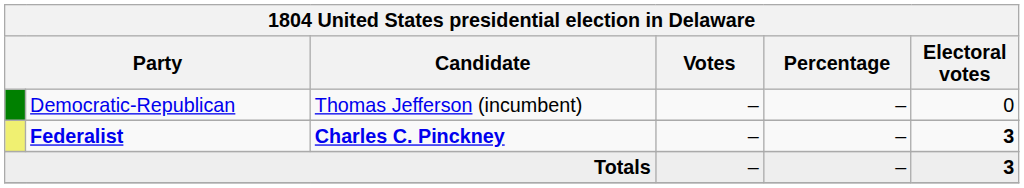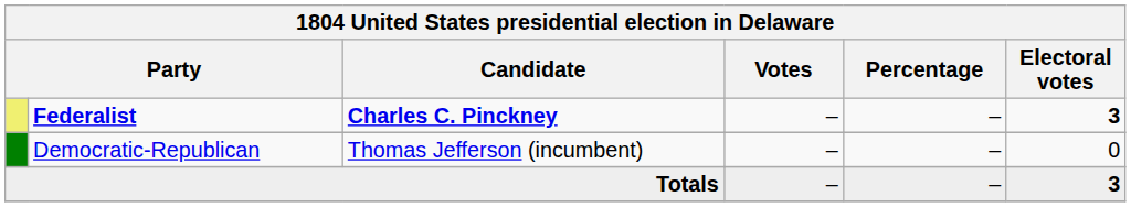rows swapped: Federalist <-> Democratic-Republican
